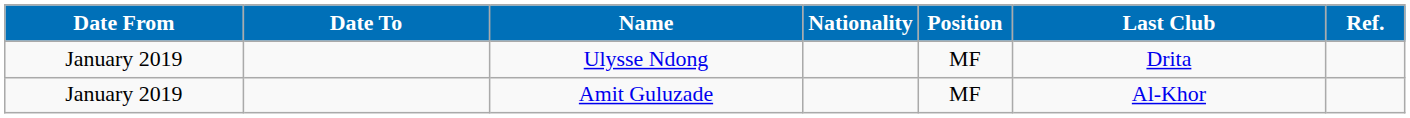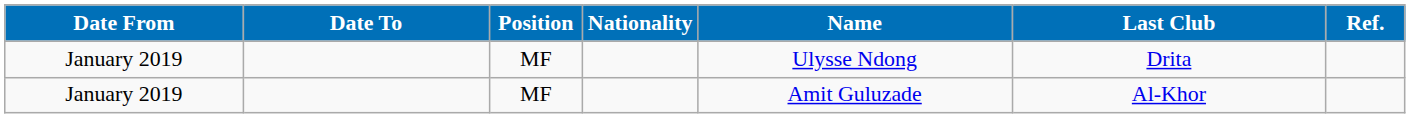columns swapped: Position <-> Name
